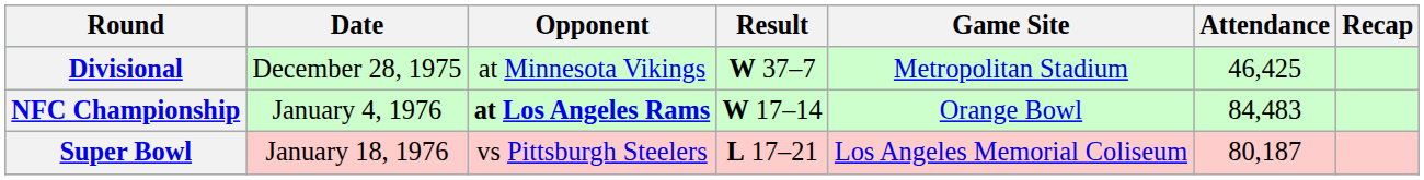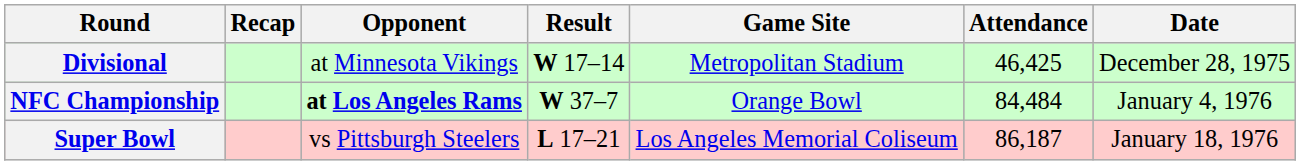columns swapped: Date <-> Recap
Divisional | Result: W 37–7 -> W 17–14
NFC Championship | Result: W 17–14 -> W 37–7
NFC Championship | Attendance: 84,483 -> 84,484
Super Bowl | Attendance: 80,187 -> 86,187
